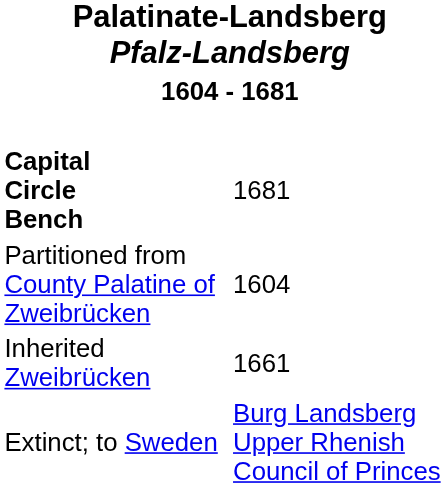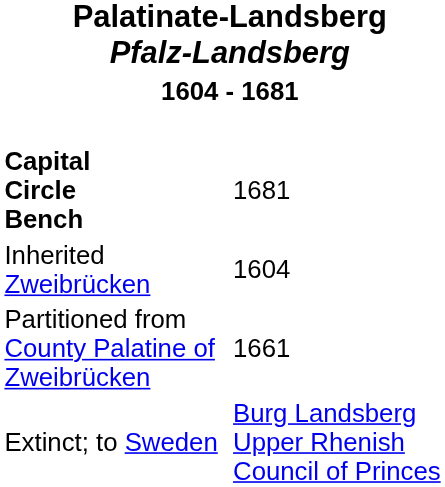row 4 | column 1: Partitioned from County Palatine of Zweibrücken -> Inherited Zweibrücken
row 5 | column 1: Inherited Zweibrücken -> Partitioned from County Palatine of Zweibrücken
